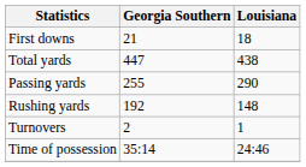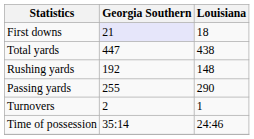First downs | Georgia Southern: no background -> lavender background
rows swapped: Rushing yards <-> Passing yards
